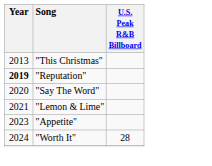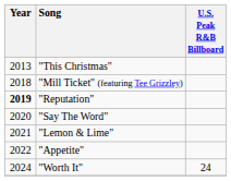+ row: 2018 | "Mill Ticket" (featuring Tee Grizzley)
"Appetite" | Year: 2023 -> 2022
"Worth It" | U.S. Peak R&B Billboard: 28 -> 24
